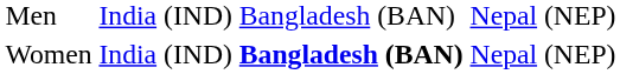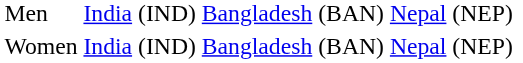Women | column 3: bold -> normal
